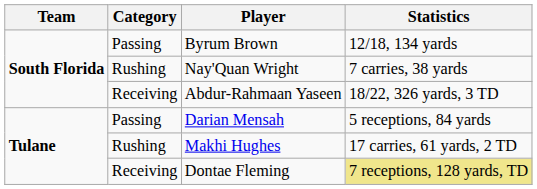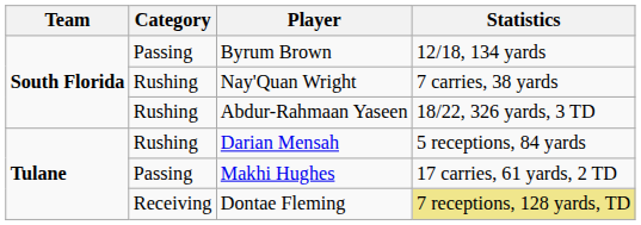Abdur-Rahmaan Yaseen | Category: Receiving -> Rushing
Darian Mensah | Category: Passing -> Rushing
Makhi Hughes | Category: Rushing -> Passing
